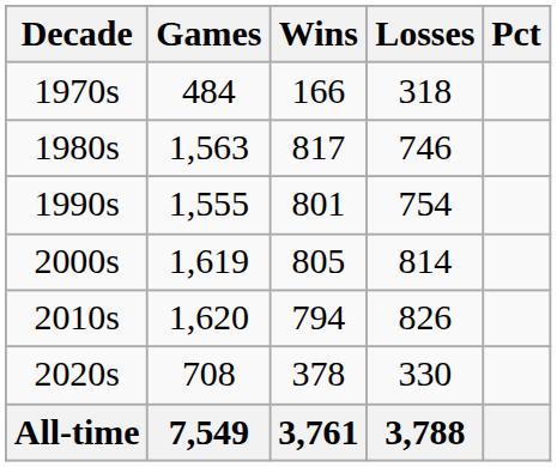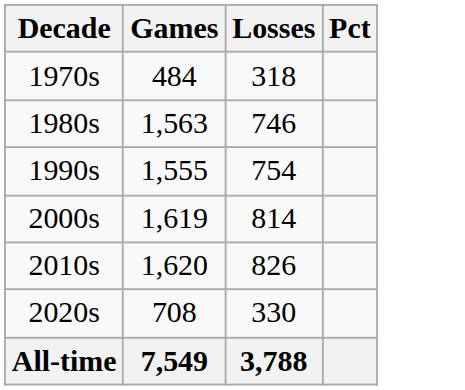- column: Wins | 166 | 817 | 801 | 805 | 794 | 378 | 3,761
